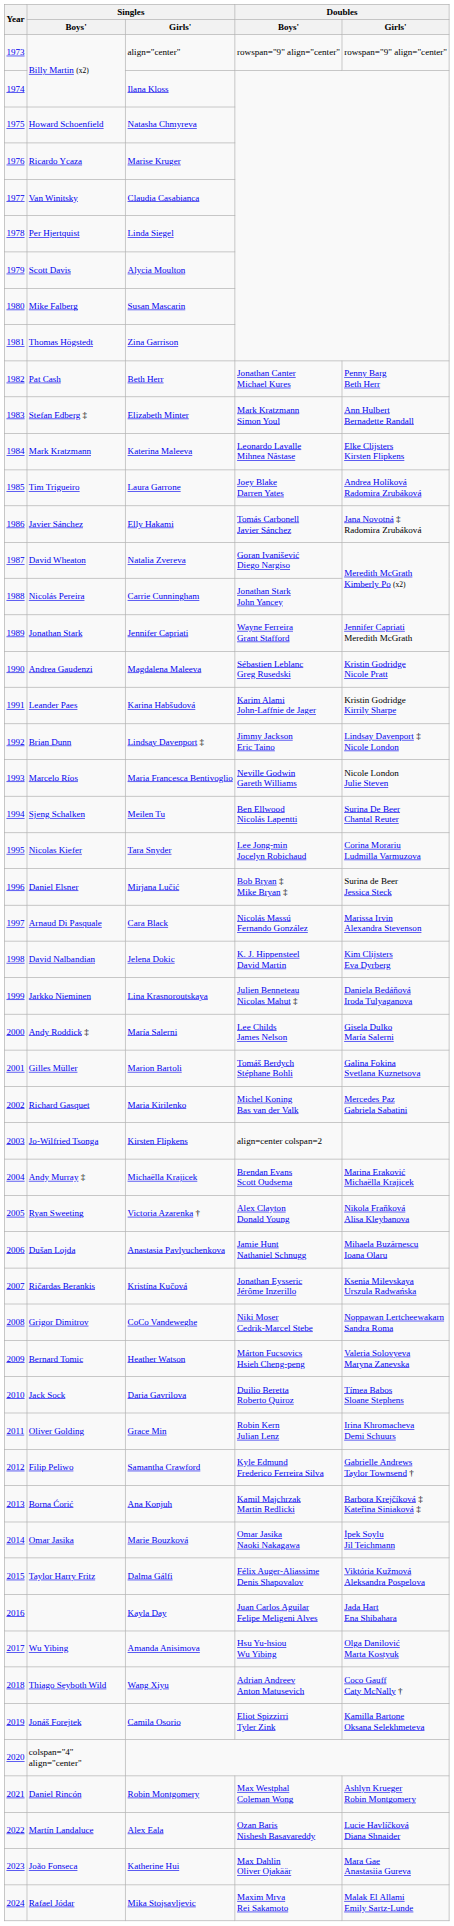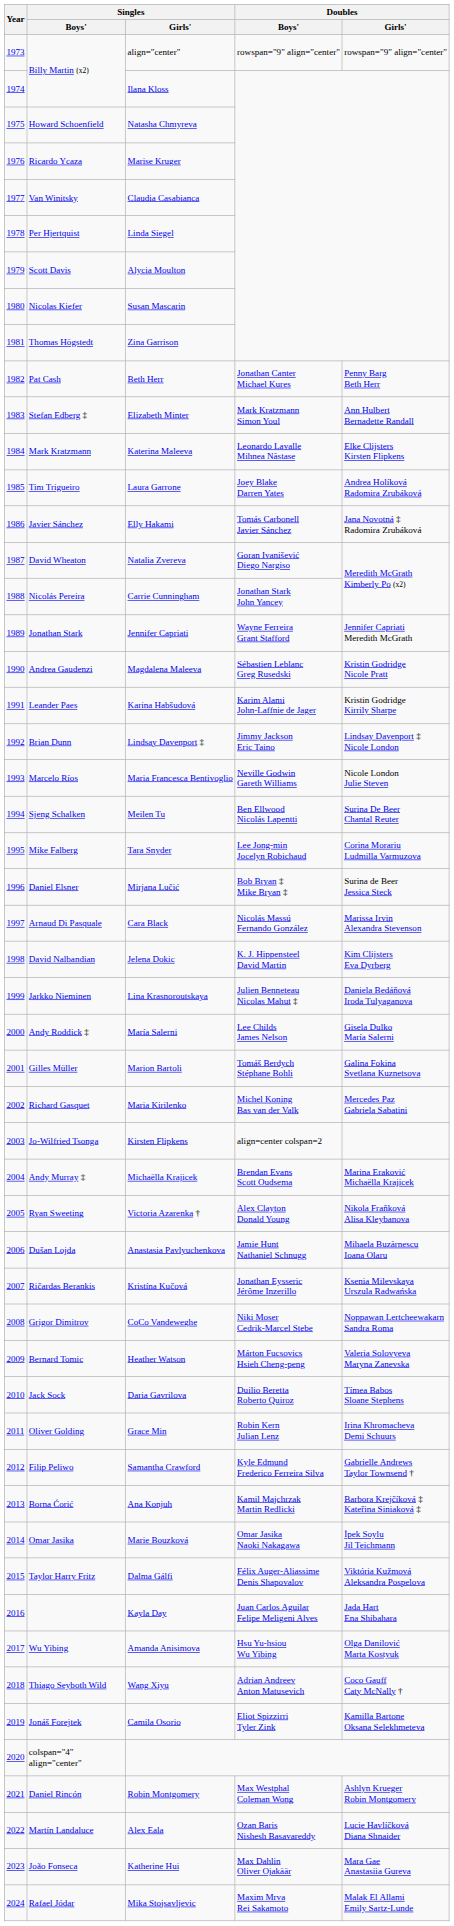Susan Mascarin | Singles / Boys': Mike Falberg -> Nicolas Kiefer
Tara Snyder | Singles / Boys': Nicolas Kiefer -> Mike Falberg
